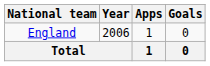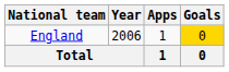England | Goals: no background -> gold background
